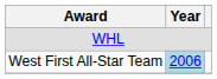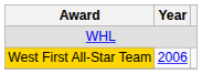West First All-Star Team | Award: no background -> gold background
West First All-Star Team | Year: lightblue background -> no background
